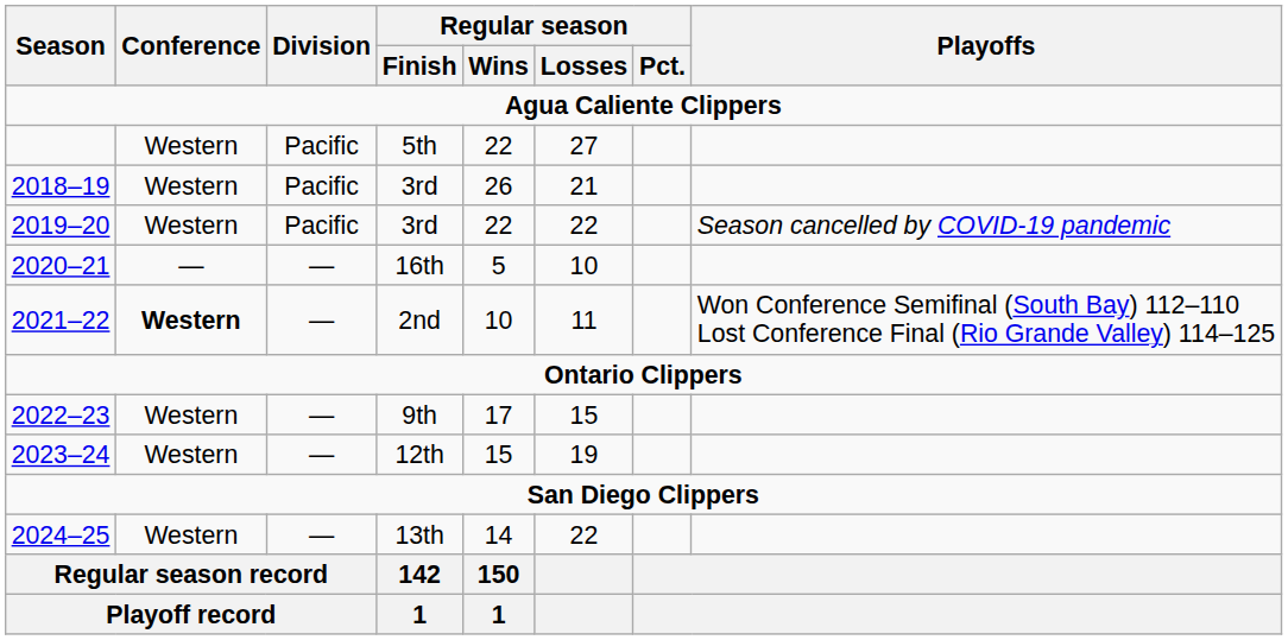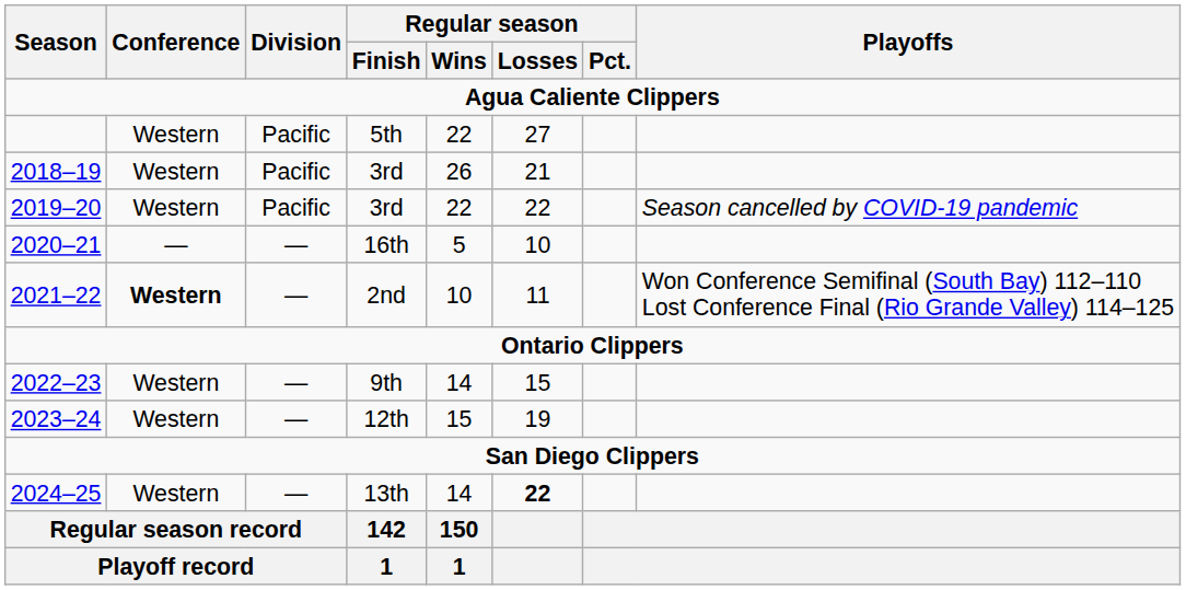9th | Regular season / Wins: 17 -> 14
13th | Regular season / Losses: normal -> bold
